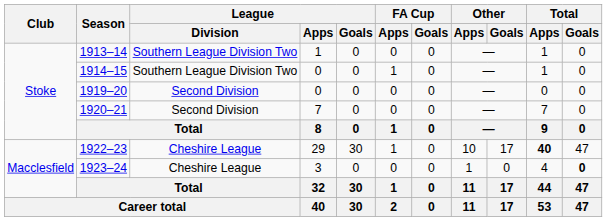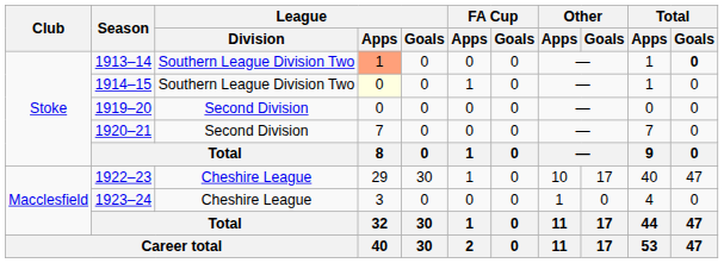1913–14 | League / Apps: no background -> lightsalmon background
1913–14 | Total / Goals: normal -> bold
1914–15 | League / Apps: no background -> lightyellow background
1922–23 | Total / Apps: bold -> normal
1923–24 | Total / Goals: bold -> normal
